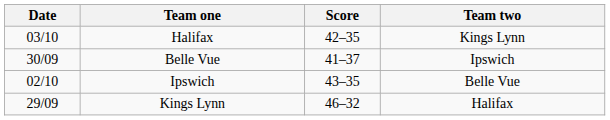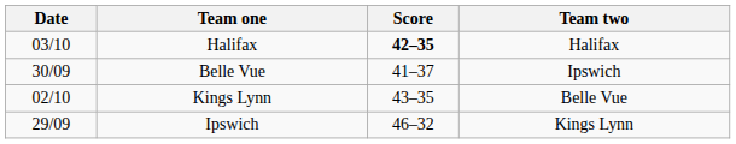row 2 | Score: normal -> bold
row 2 | Team two: Kings Lynn -> Halifax
row 4 | Team one: Ipswich -> Kings Lynn
row 5 | Team one: Kings Lynn -> Ipswich
row 5 | Team two: Halifax -> Kings Lynn
